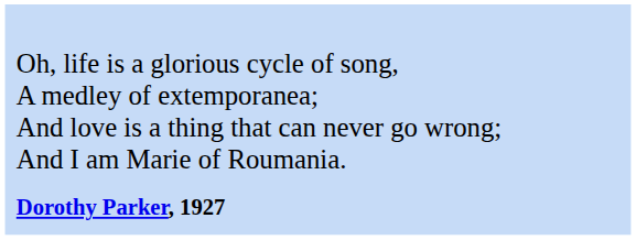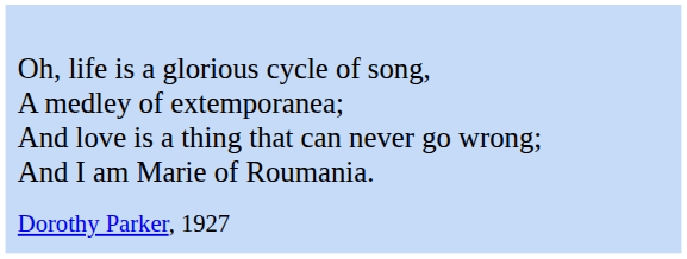row 2 | column 1: bold -> normal
